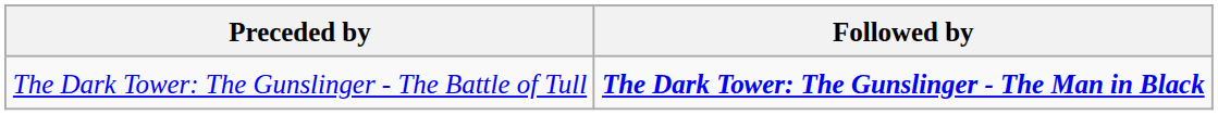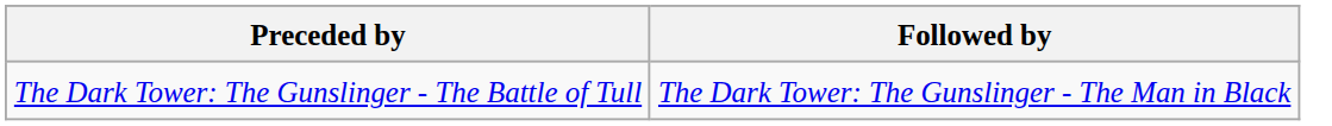The Dark Tower: The Gunslinger - The Battle of Tull | Followed by: bold -> normal
